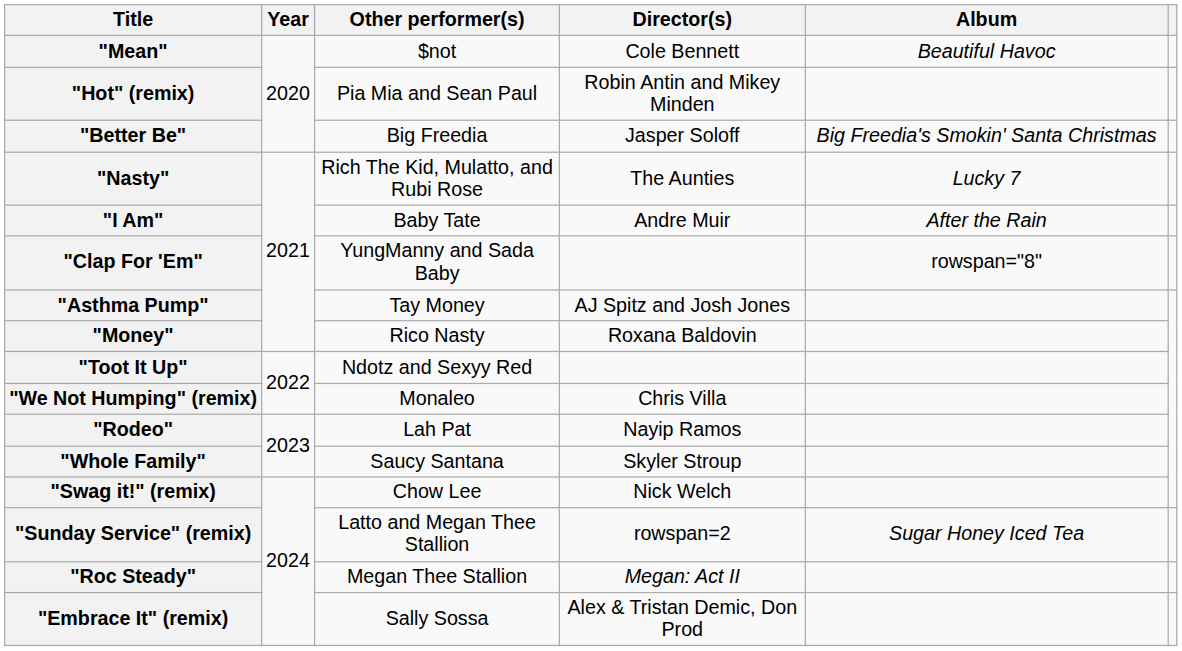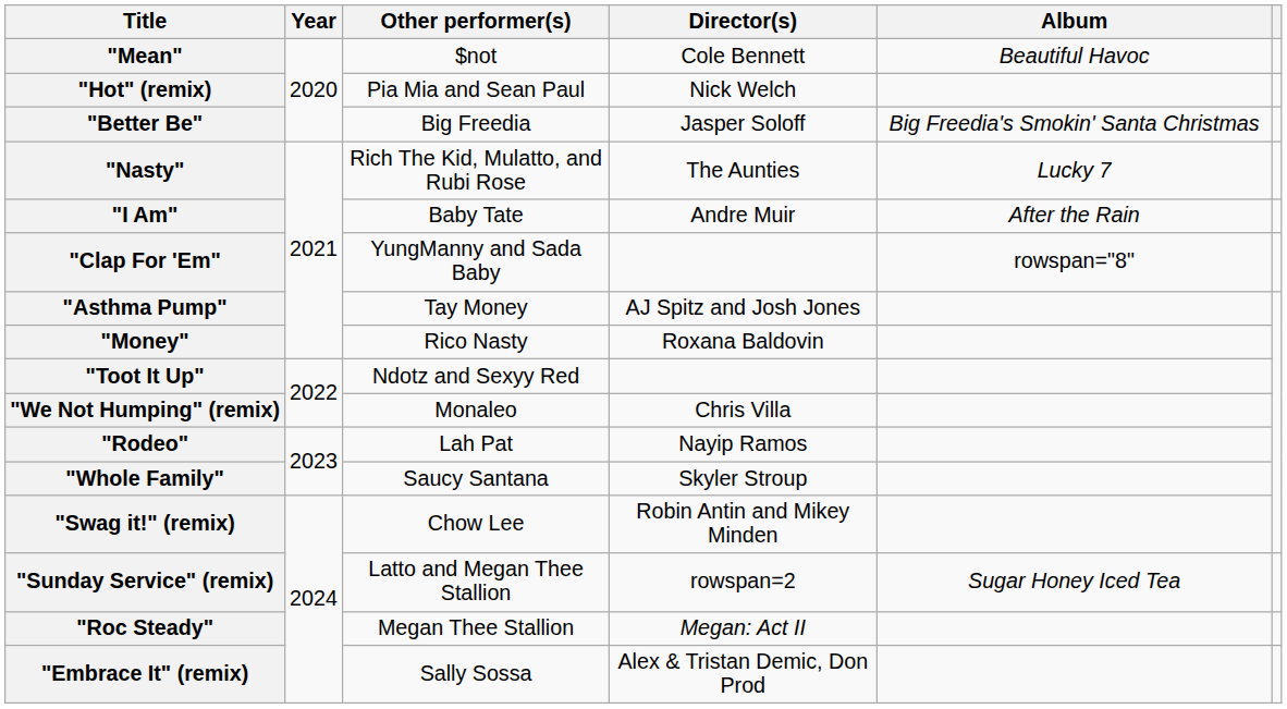"Hot" (remix) | Director(s): Robin Antin and Mikey Minden -> Nick Welch
"Swag it!" (remix) | Director(s): Nick Welch -> Robin Antin and Mikey Minden
